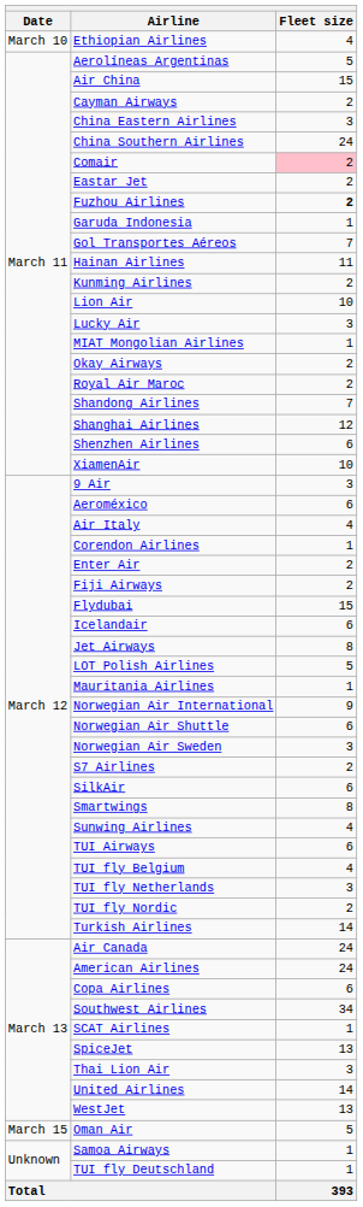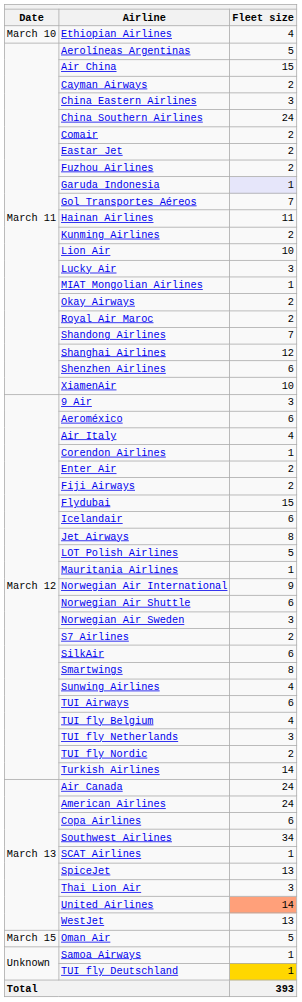Comair | Fleet size: pink background -> no background
Fuzhou Airlines | Fleet size: bold -> normal
Garuda Indonesia | Fleet size: no background -> lavender background
United Airlines | Fleet size: no background -> lightsalmon background
TUI fly Deutschland | Fleet size: no background -> gold background
